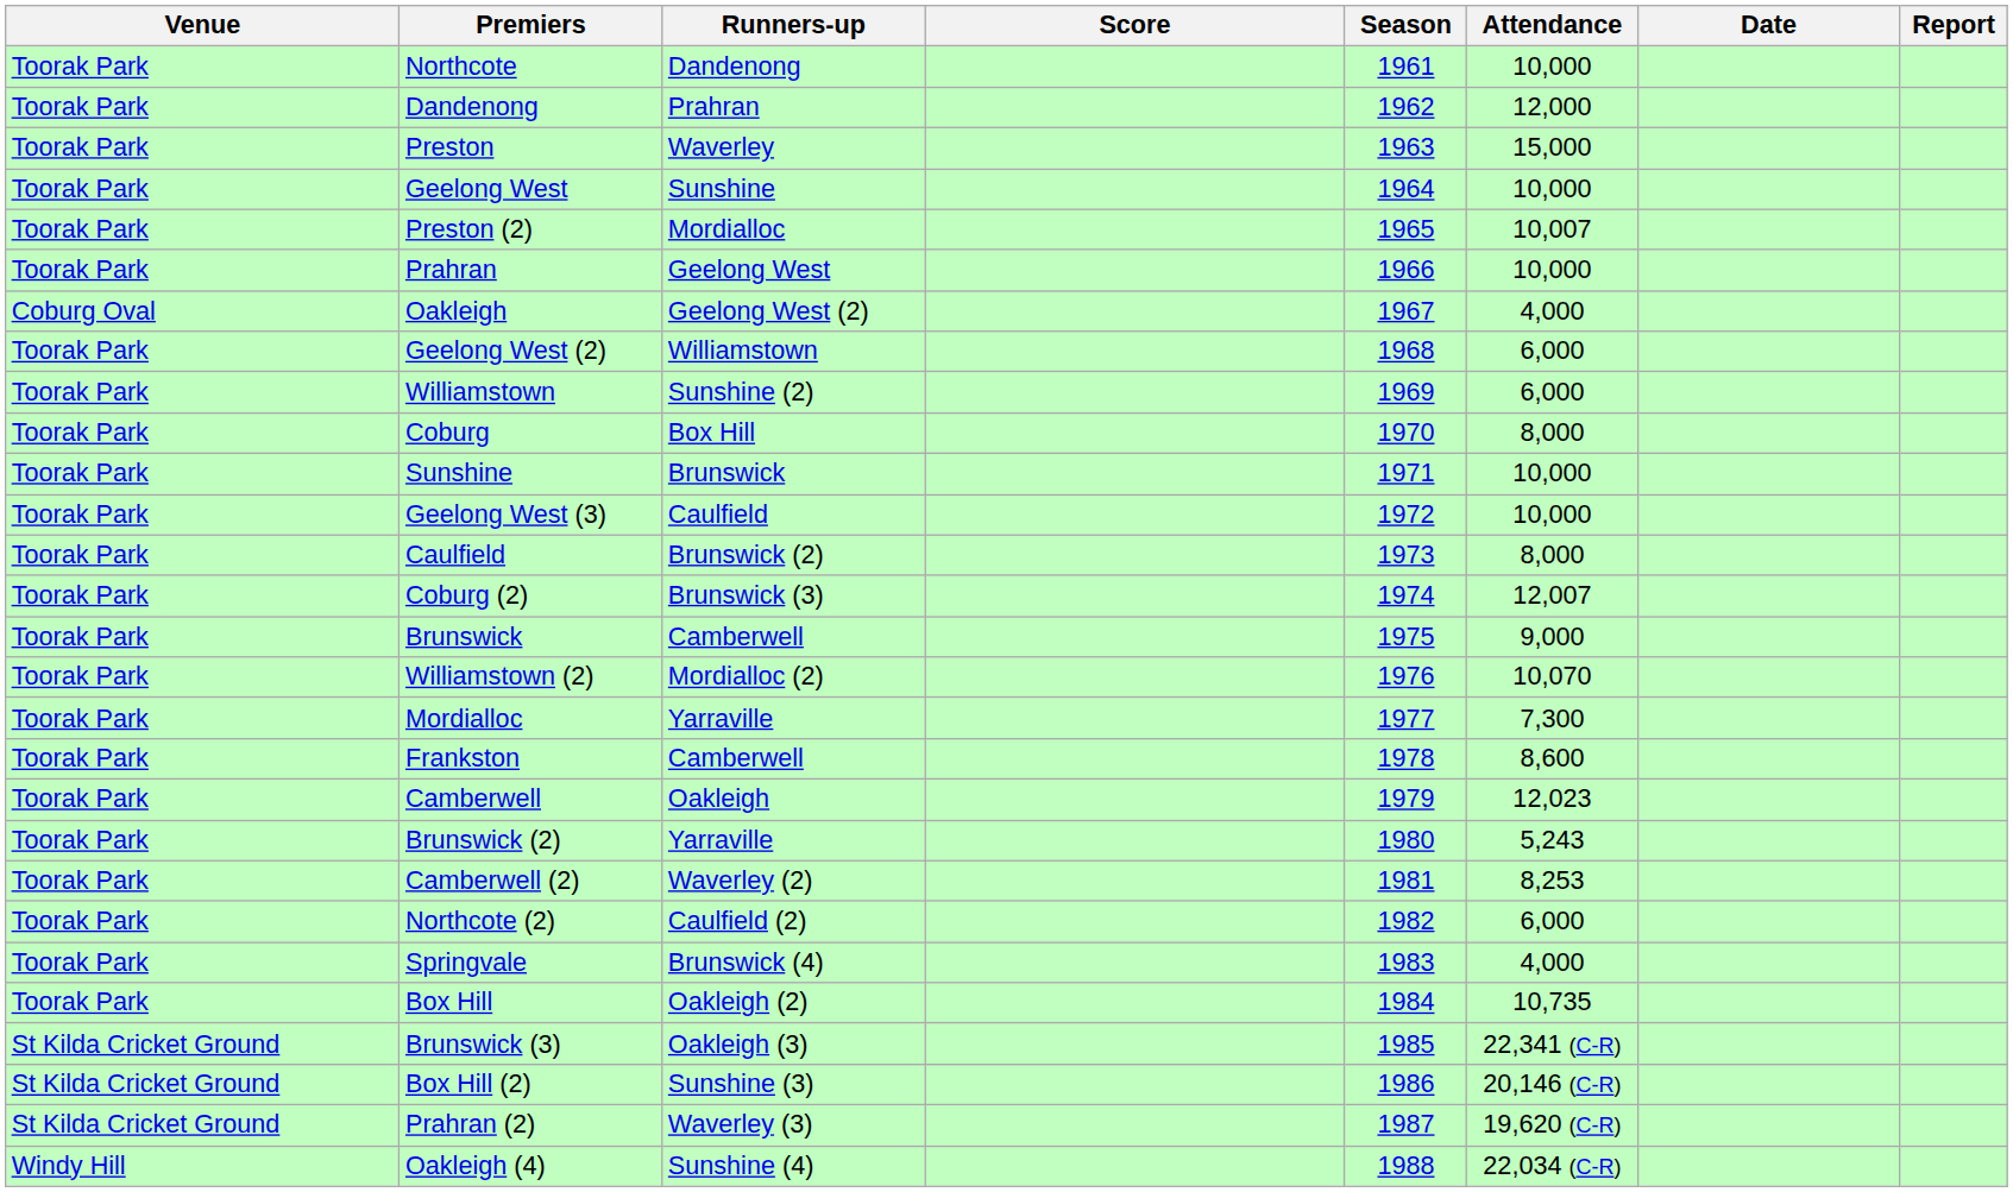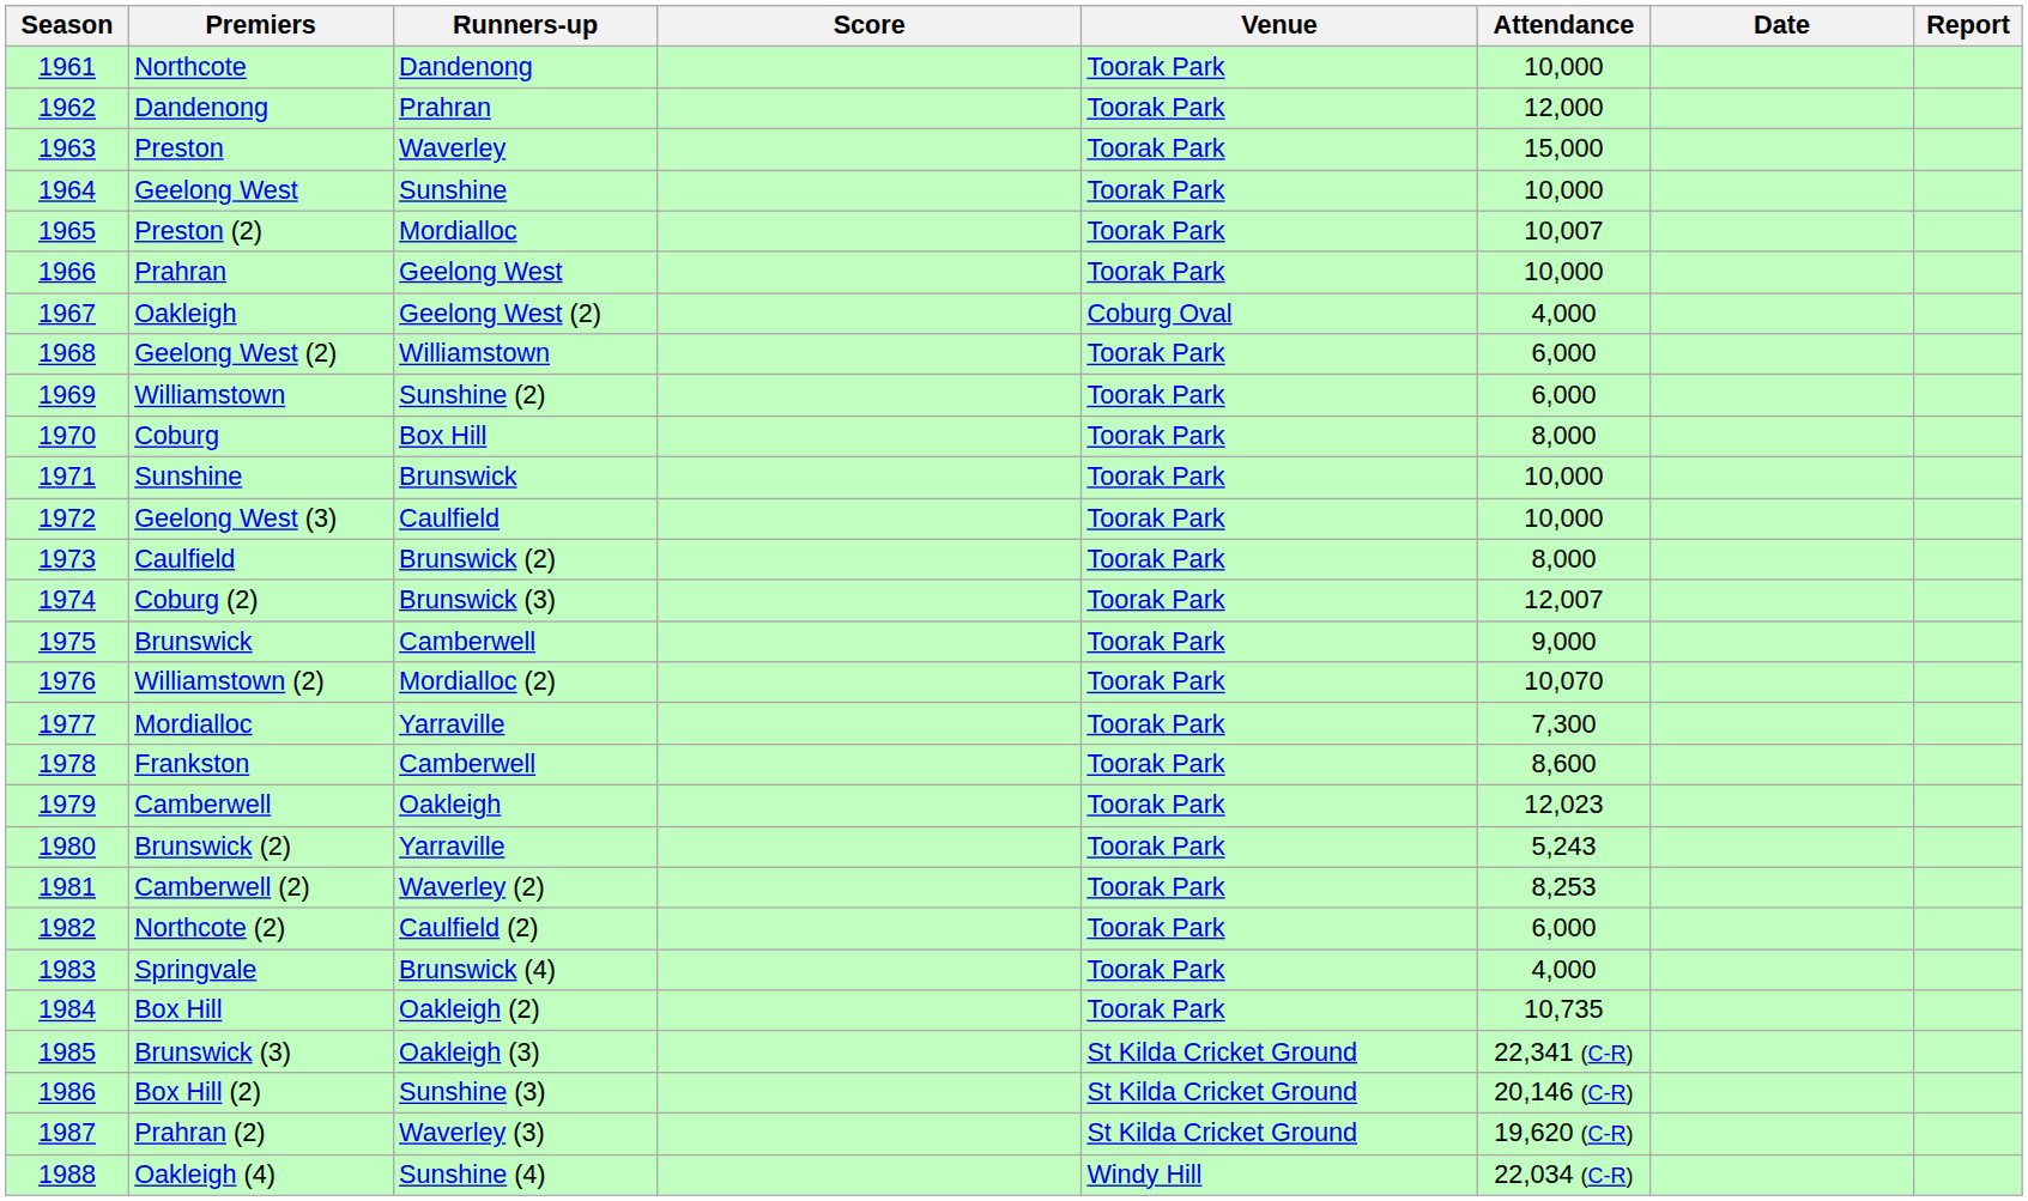columns swapped: Season <-> Venue
